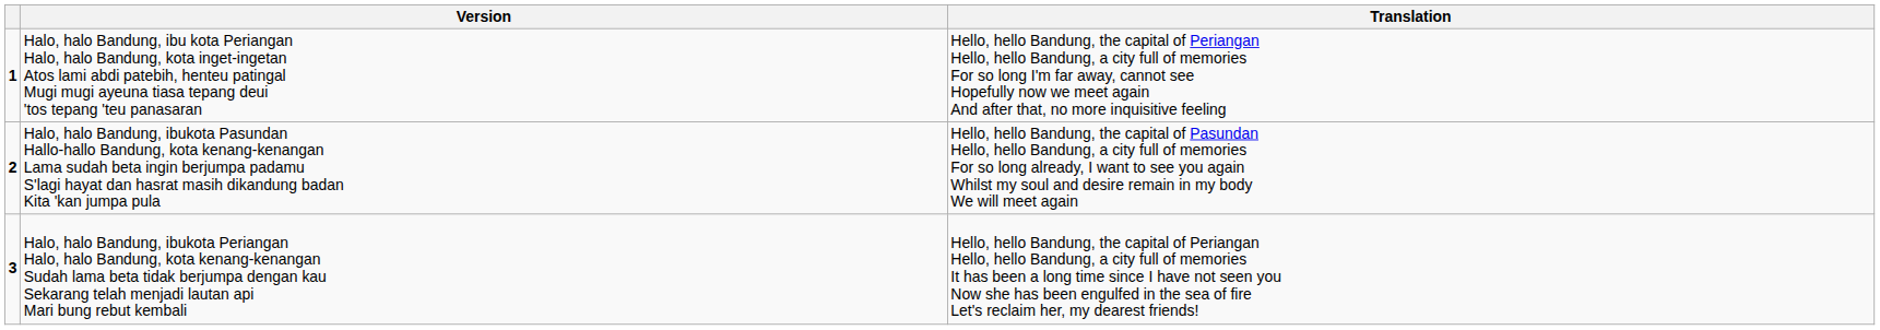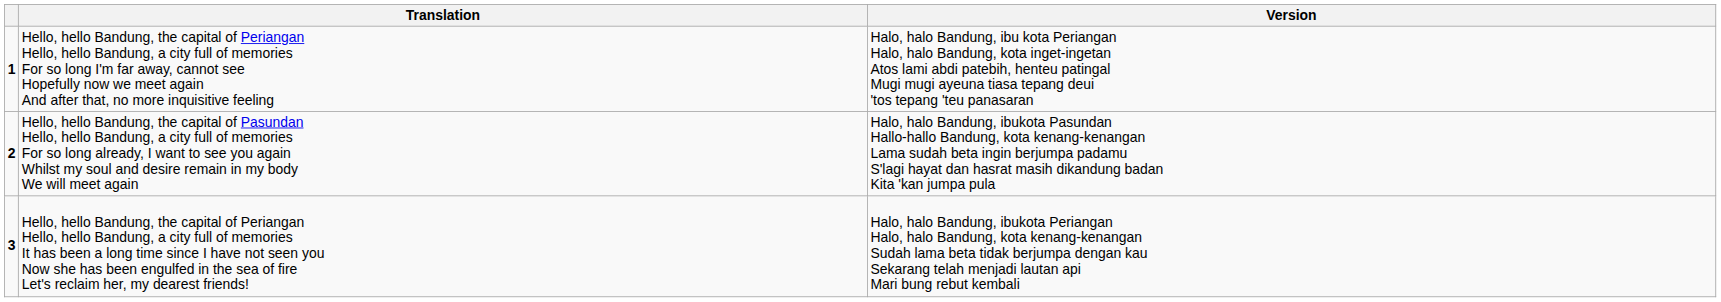columns swapped: Version <-> Translation
